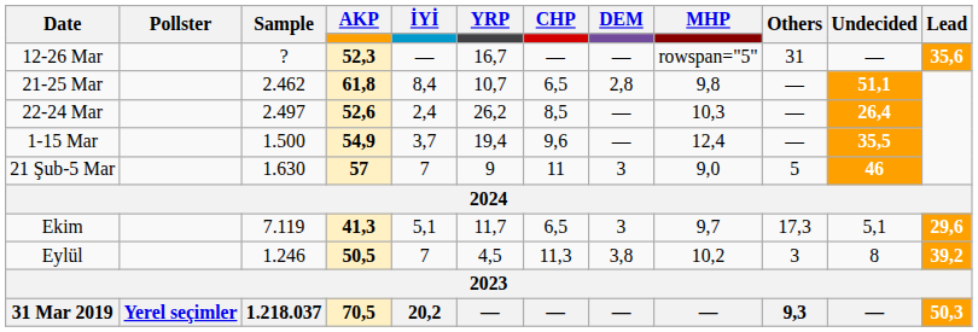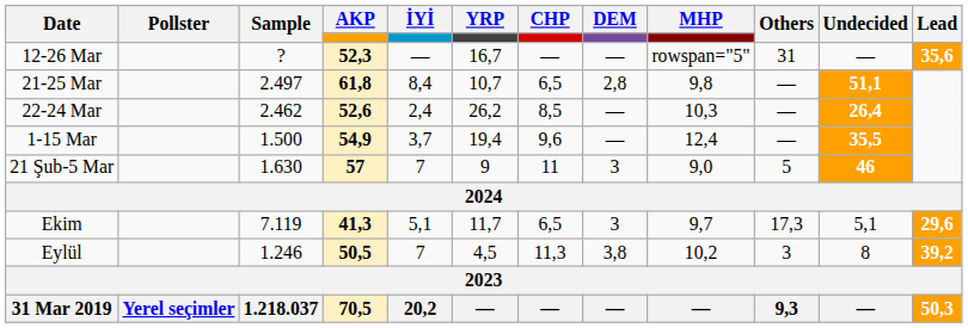21-25 Mar | Sample: 2.462 -> 2.497
22-24 Mar | Sample: 2.497 -> 2.462
